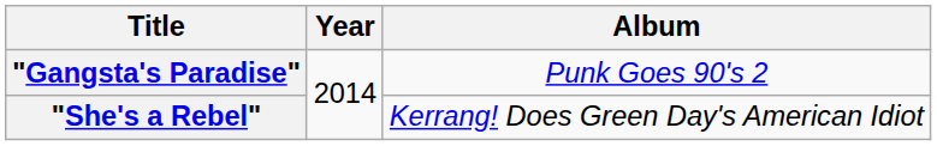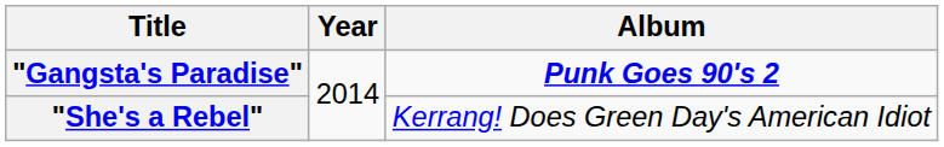"Gangsta's Paradise" | Album: normal -> bold
